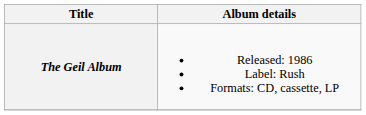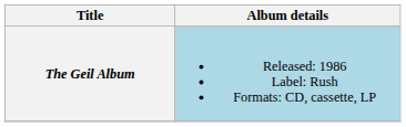The Geil Album | Album details: no background -> lightblue background
